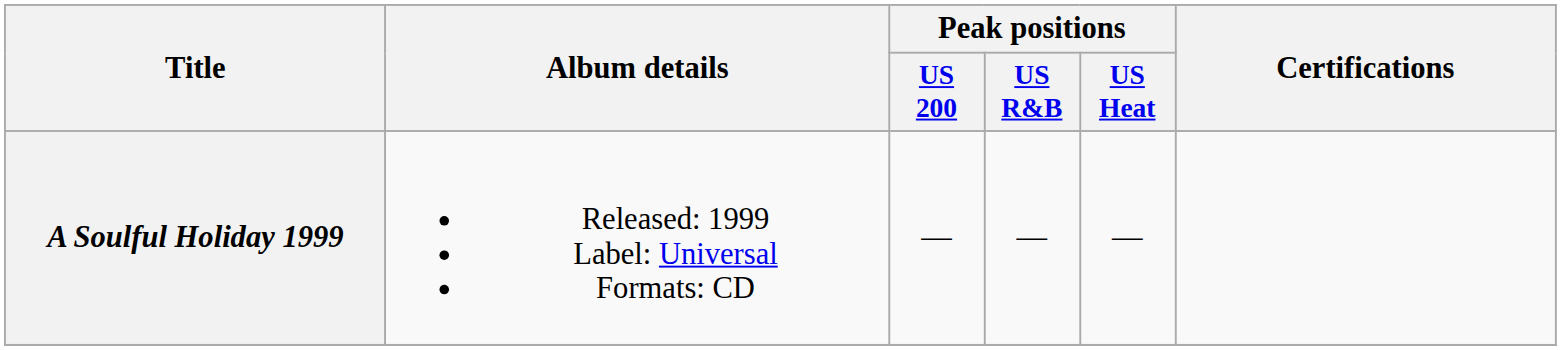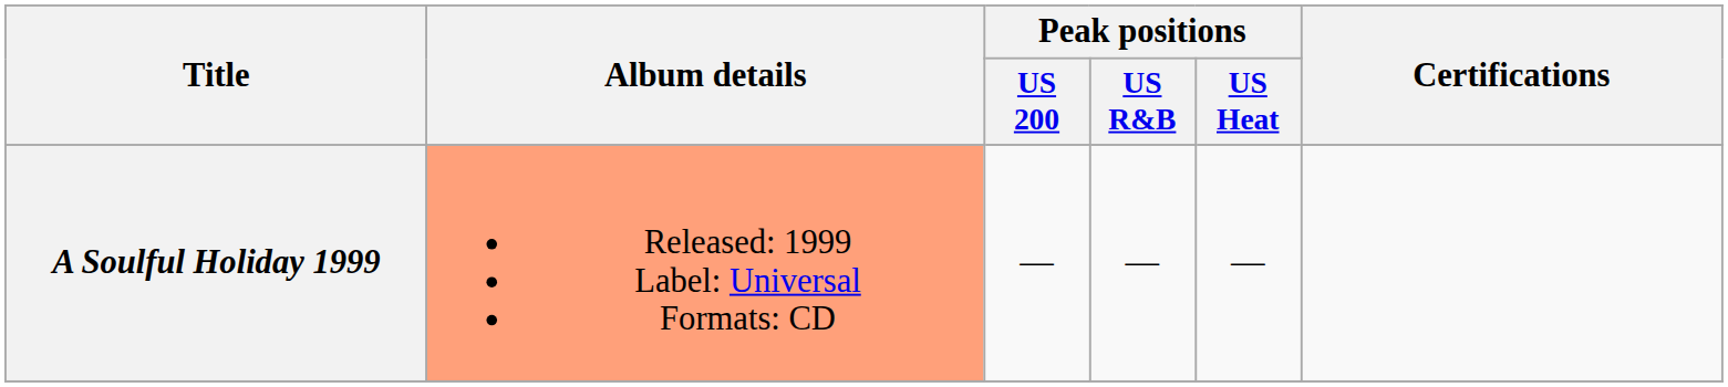A Soulful Holiday 1999 | Album details: no background -> lightsalmon background
